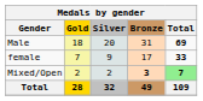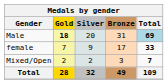Male | Gold: normal -> bold
Male | Total: no background -> lightblue background
Mixed/Open | Bronze: bold -> normal
Mixed/Open | Total: lightgreen background -> no background
